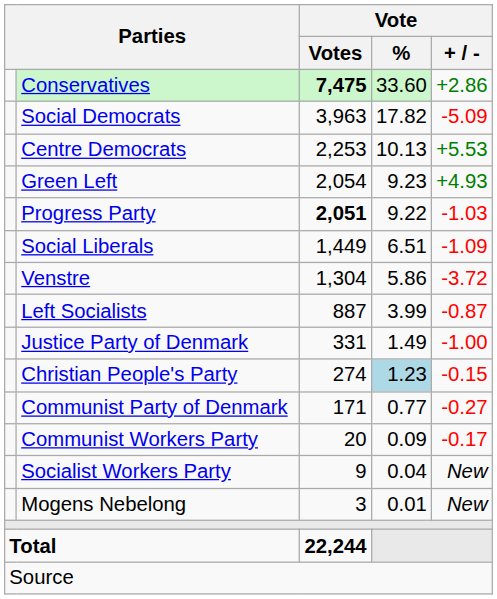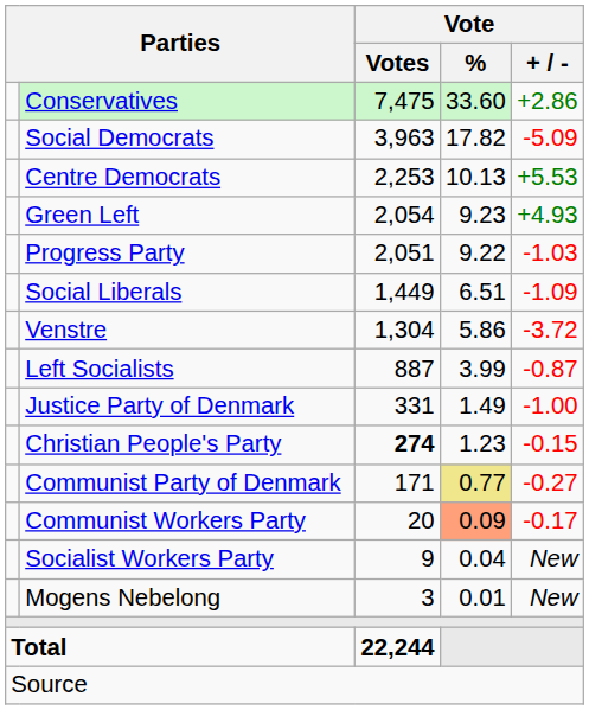Conservatives | Vote / Votes: bold -> normal
Progress Party | Vote / Votes: bold -> normal
Christian People's Party | Vote / Votes: normal -> bold
Christian People's Party | Vote / %: lightblue background -> no background
Communist Party of Denmark | Vote / %: no background -> khaki background
Communist Workers Party | Vote / %: no background -> lightsalmon background
